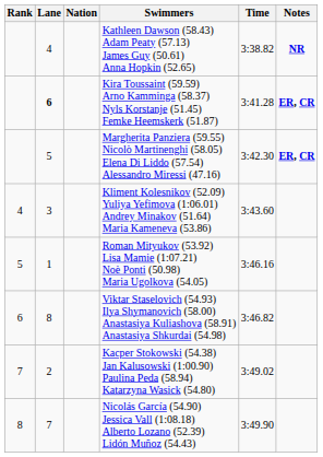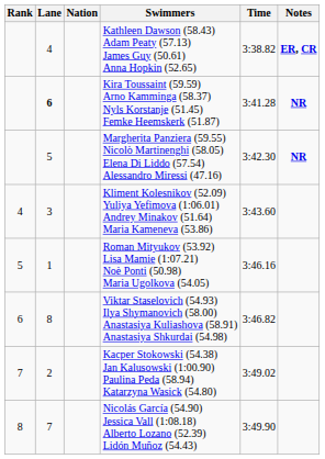row 2 | Notes: NR -> ER, CR
row 3 | Notes: ER, CR -> NR
row 4 | Notes: ER, CR -> NR
